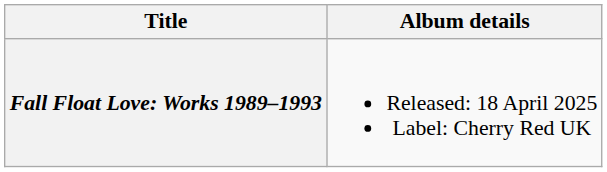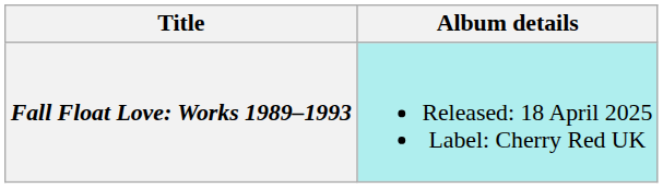Fall Float Love: Works 1989–1993 | Album details: no background -> paleturquoise background
